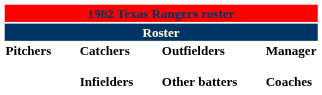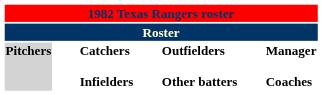Pitchers | column 1: no background -> lightgrey background
